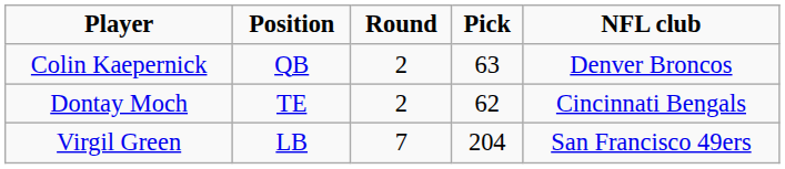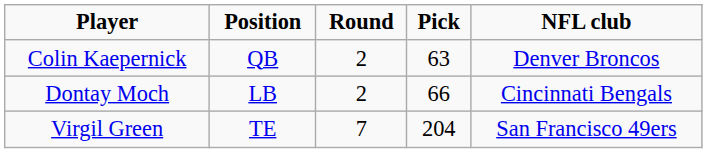Dontay Moch | Position: TE -> LB
Dontay Moch | Pick: 62 -> 66
Virgil Green | Position: LB -> TE
